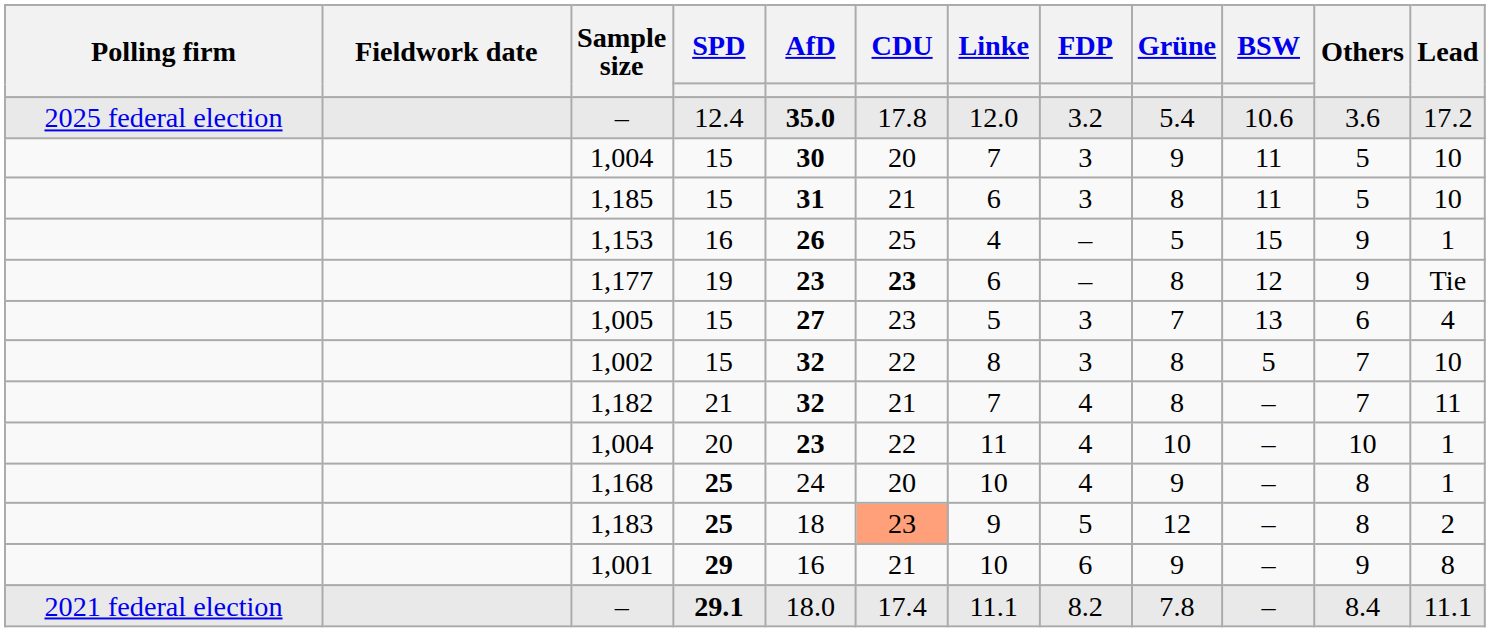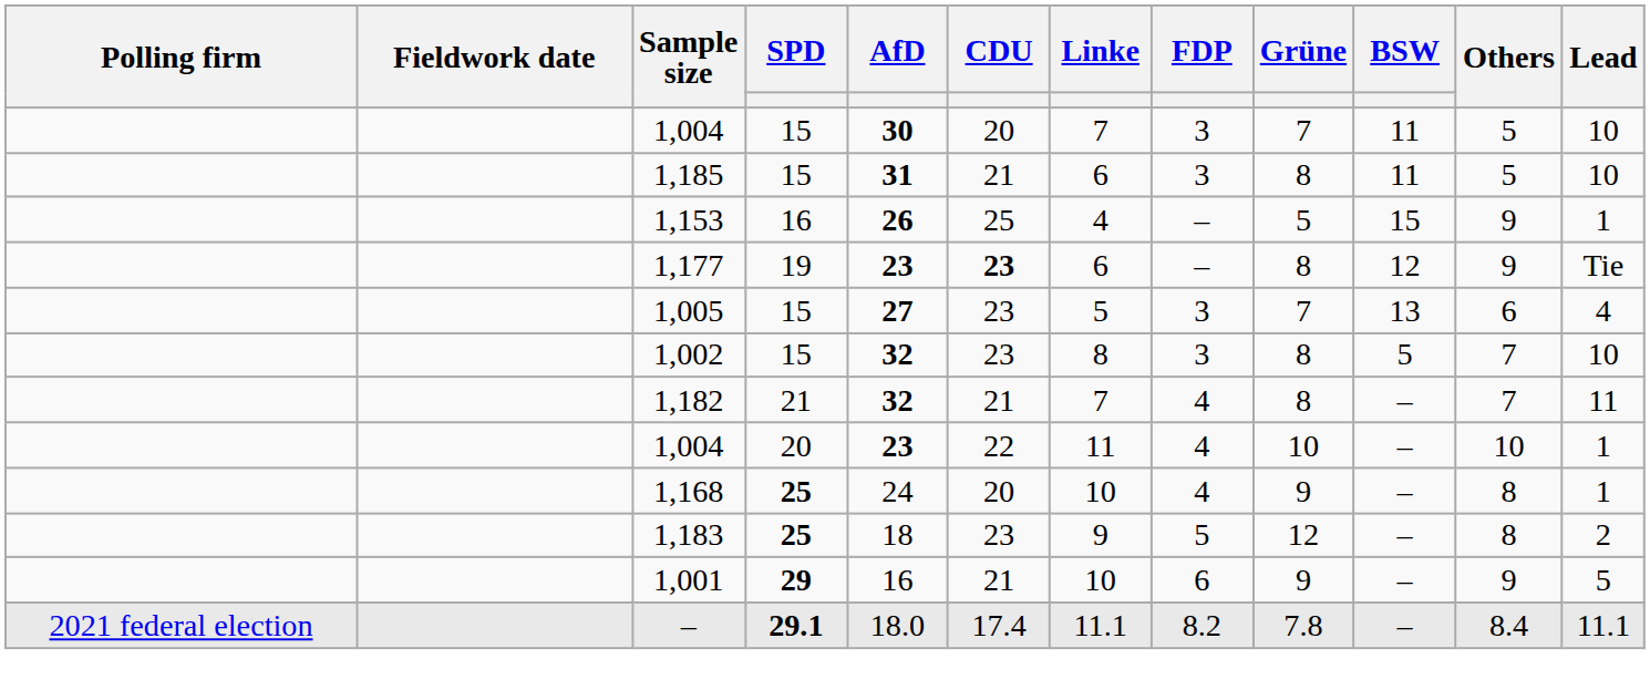- row: 2025 federal election | – | 12.4 | 35.0 | 17.8 | 12.0 | 3.2 | 5.4 | 10.6 | 3.6 | 17.2
1,004 / 15 | Grüne: 9 -> 7
1,002 | CDU: 22 -> 23
1,183 | CDU: lightsalmon background -> no background
1,001 | Lead: 8 -> 5
